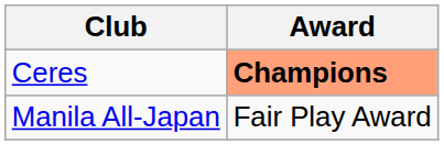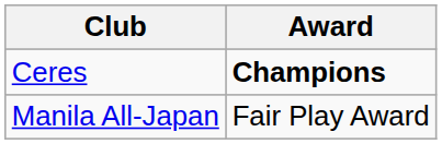Ceres | Award: lightsalmon background -> no background
